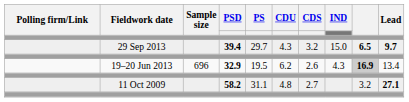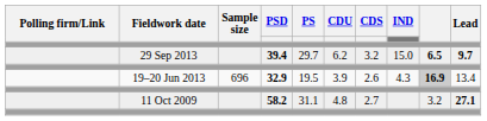29 Sep 2013 | CDU: 4.3 -> 6.2
19–20 Jun 2013 | CDU: 6.2 -> 3.9
